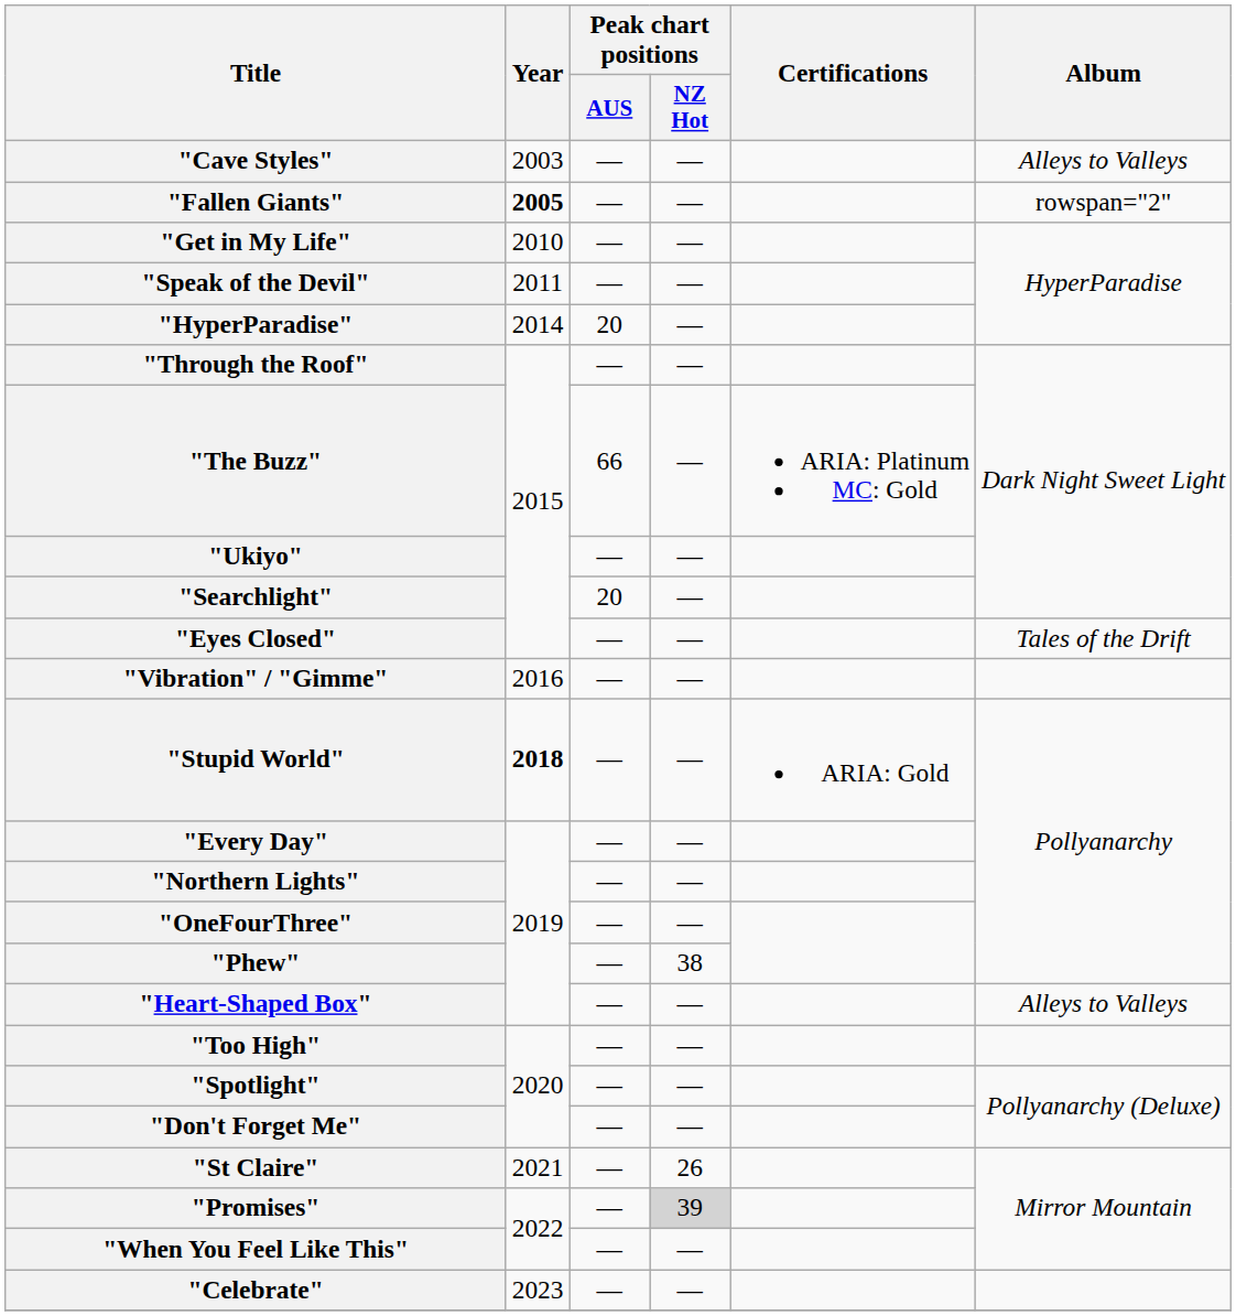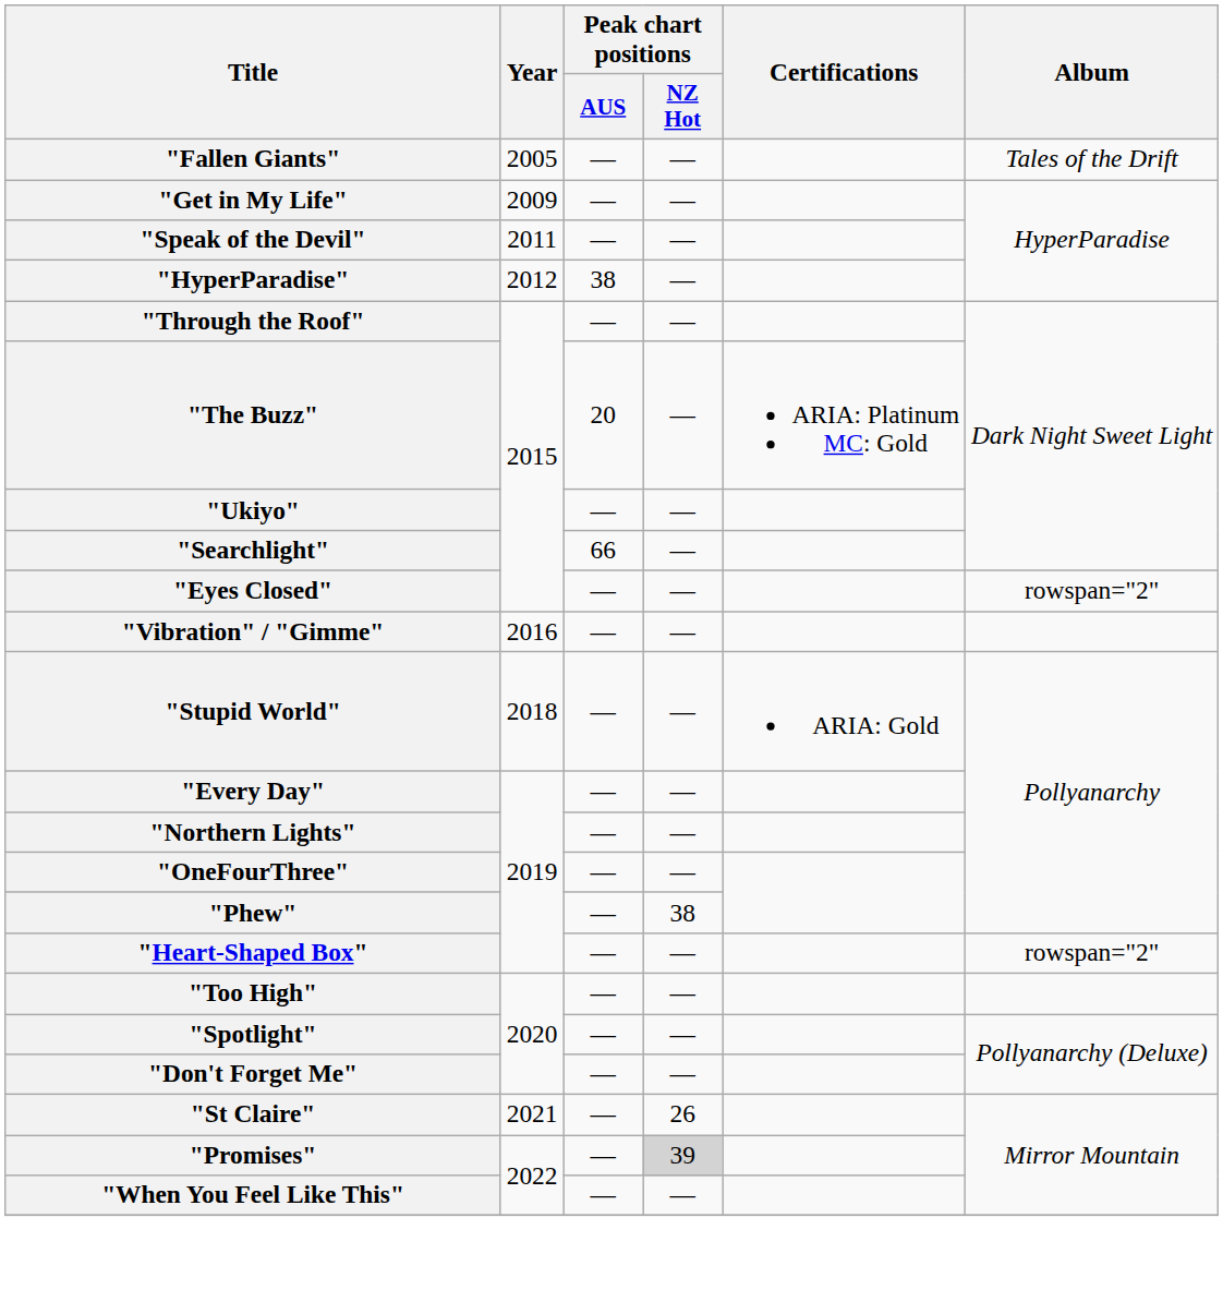- row: "Cave Styles" | 2003 | — | — | Alleys to Valleys
"Fallen Giants" | Year: bold -> normal
"Fallen Giants" | Album: rowspan="2" -> Tales of the Drift
"Get in My Life" | Year: 2010 -> 2009
"HyperParadise" | Year: 2014 -> 2012
"HyperParadise" | Peak chart positions / AUS: 20 -> 38
"The Buzz" | Peak chart positions / AUS: 66 -> 20
"Searchlight" | Peak chart positions / AUS: 20 -> 66
"Eyes Closed" | Album: Tales of the Drift -> rowspan="2"
"Stupid World" | Year: bold -> normal
"Heart-Shaped Box" | Album: Alleys to Valleys -> rowspan="2"
- row: "Celebrate" | 2023 | — | —
